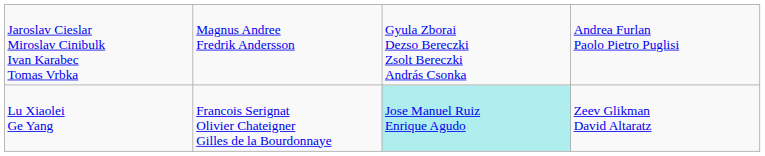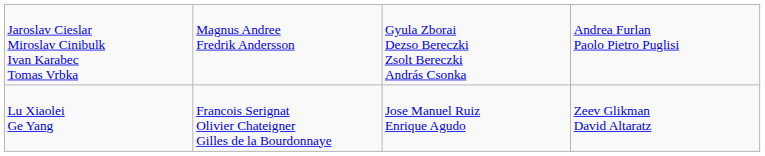Lu Xiaolei Ge Yang | column 3: paleturquoise background -> no background
